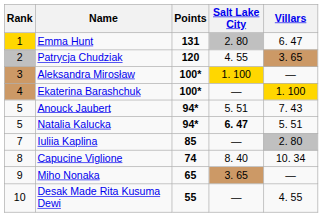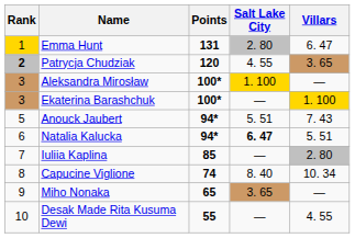Patrycja Chudziak | Rank: normal -> bold
Ekaterina Barashchuk | Rank: 4 -> 3
Natalia Kalucka | Rank: 5 -> 6
